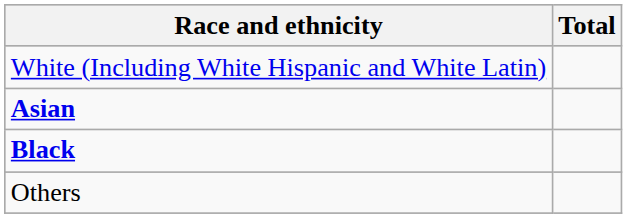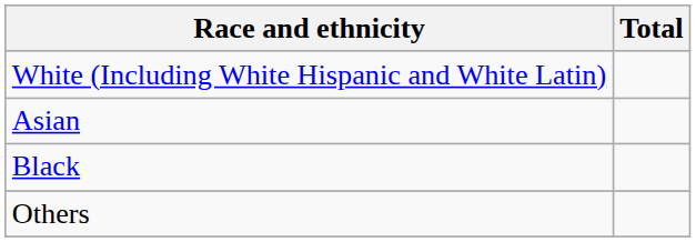Asian | Race and ethnicity: bold -> normal
Black | Race and ethnicity: bold -> normal
